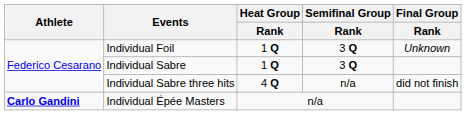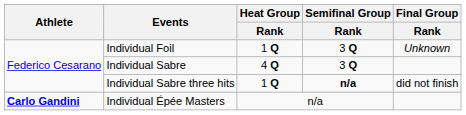Individual Sabre | Heat Group / Rank: 1 Q -> 4 Q
Individual Sabre three hits | Heat Group / Rank: 4 Q -> 1 Q
Individual Sabre three hits | Semifinal Group / Rank: normal -> bold
